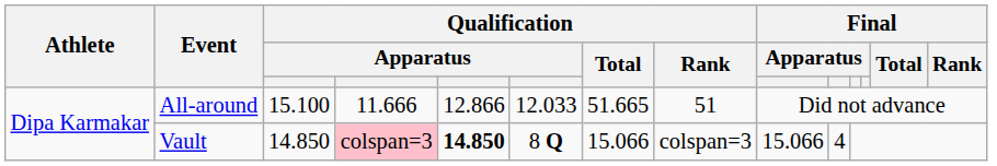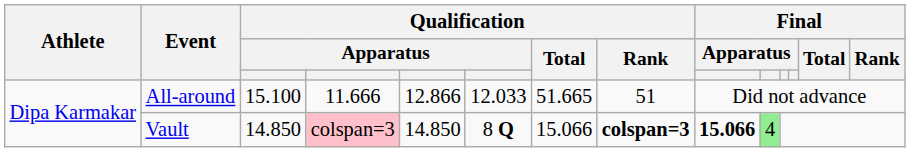Vault | column 5: bold -> normal
Vault | Qualification / Rank: normal -> bold
Vault | column 9: normal -> bold
Vault | column 10: no background -> lightgreen background
